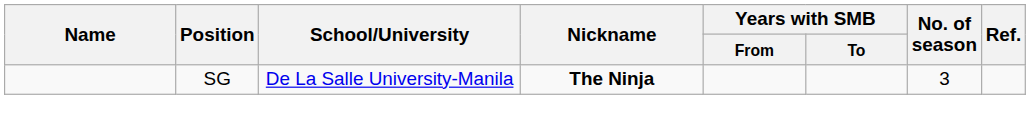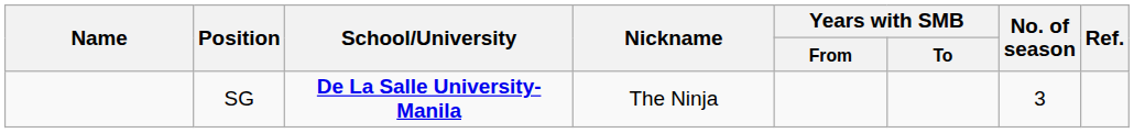SG | School/University: normal -> bold
SG | Nickname: bold -> normal
